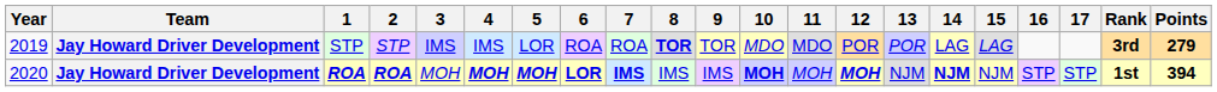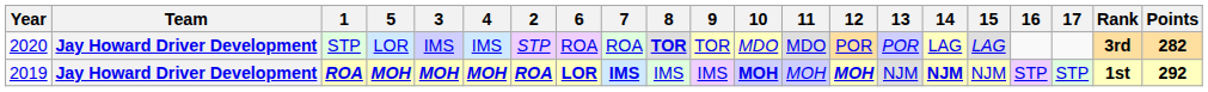columns swapped: 2 <-> 5
row 2 | Year: 2019 -> 2020
row 2 | Points: 279 -> 282
row 3 | Year: 2020 -> 2019
row 3 | 3: normal -> bold
row 3 | Points: 394 -> 292
